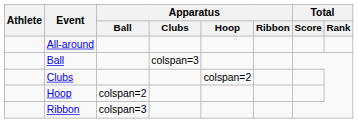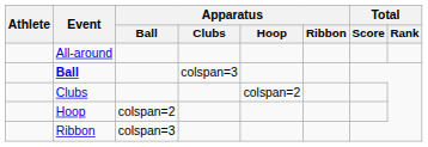row 4 | Event: normal -> bold
